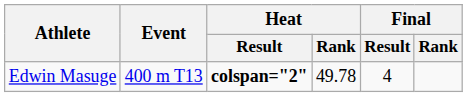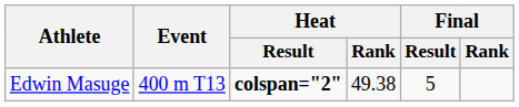Edwin Masuge | Heat / Rank: 49.78 -> 49.38
Edwin Masuge | Final / Result: 4 -> 5
